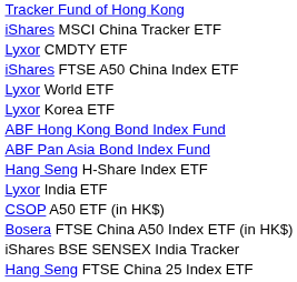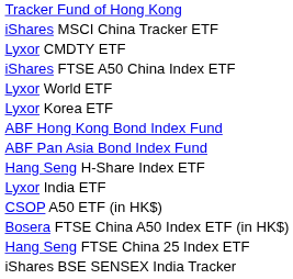row 13 | column 1: iShares BSE SENSEX India Tracker -> Hang Seng FTSE China 25 Index ETF
row 14 | column 1: Hang Seng FTSE China 25 Index ETF -> iShares BSE SENSEX India Tracker
